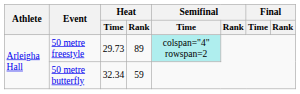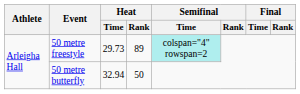50 metre butterfly | Heat / Time: 32.34 -> 32.94
50 metre butterfly | Heat / Rank: 59 -> 50
